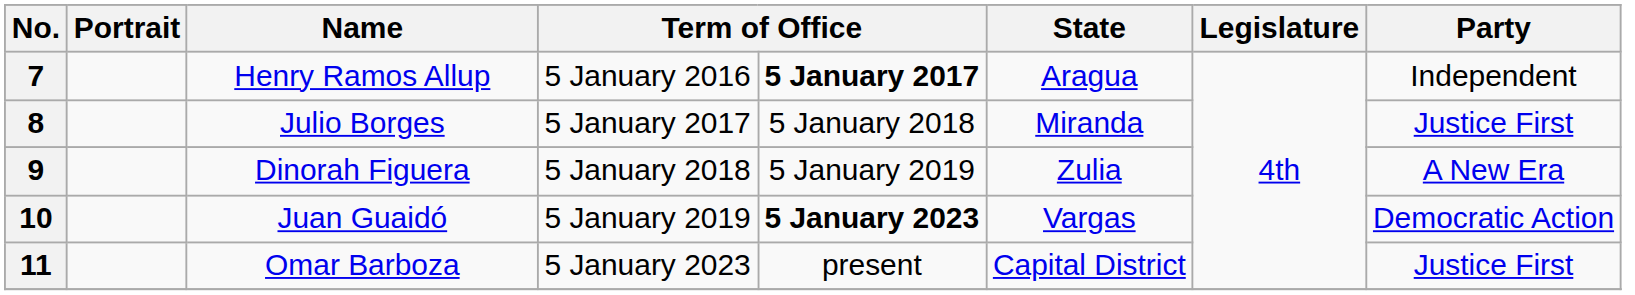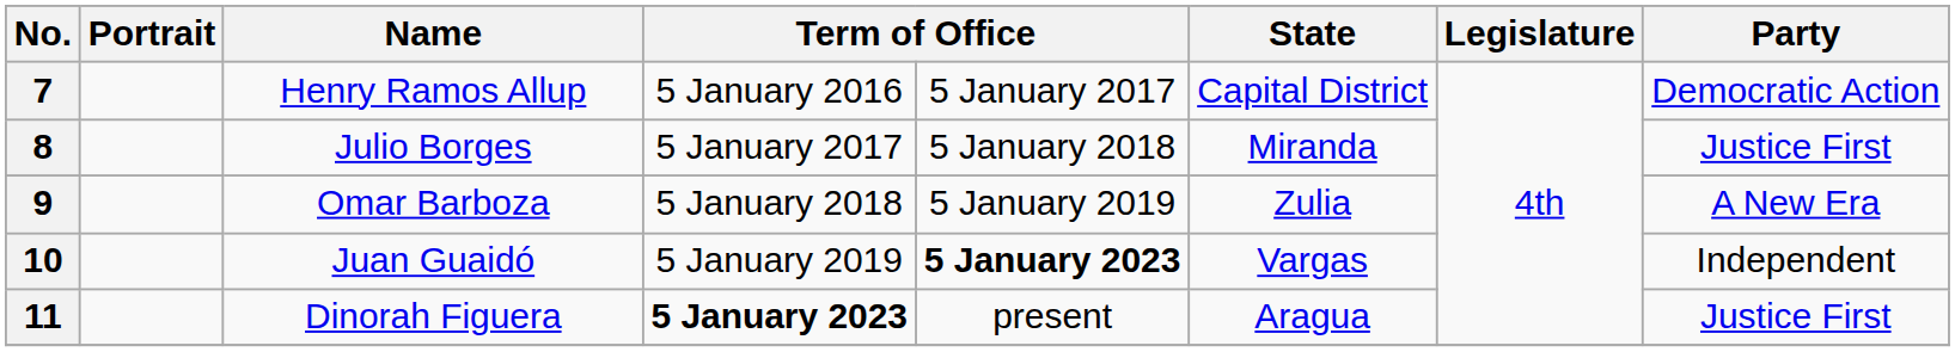7 | column 5: bold -> normal
7 | State: Aragua -> Capital District
7 | Party: Independent -> Democratic Action
9 | Name: Dinorah Figuera -> Omar Barboza
10 | Party: Democratic Action -> Independent
11 | Name: Omar Barboza -> Dinorah Figuera
11 | column 4: normal -> bold
11 | State: Capital District -> Aragua
